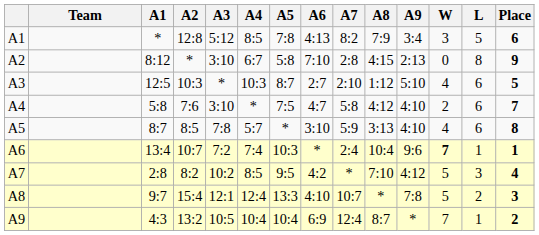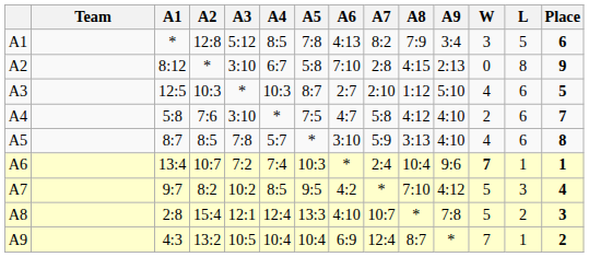row 8 | A1: 2:8 -> 9:7
row 9 | A1: 9:7 -> 2:8
